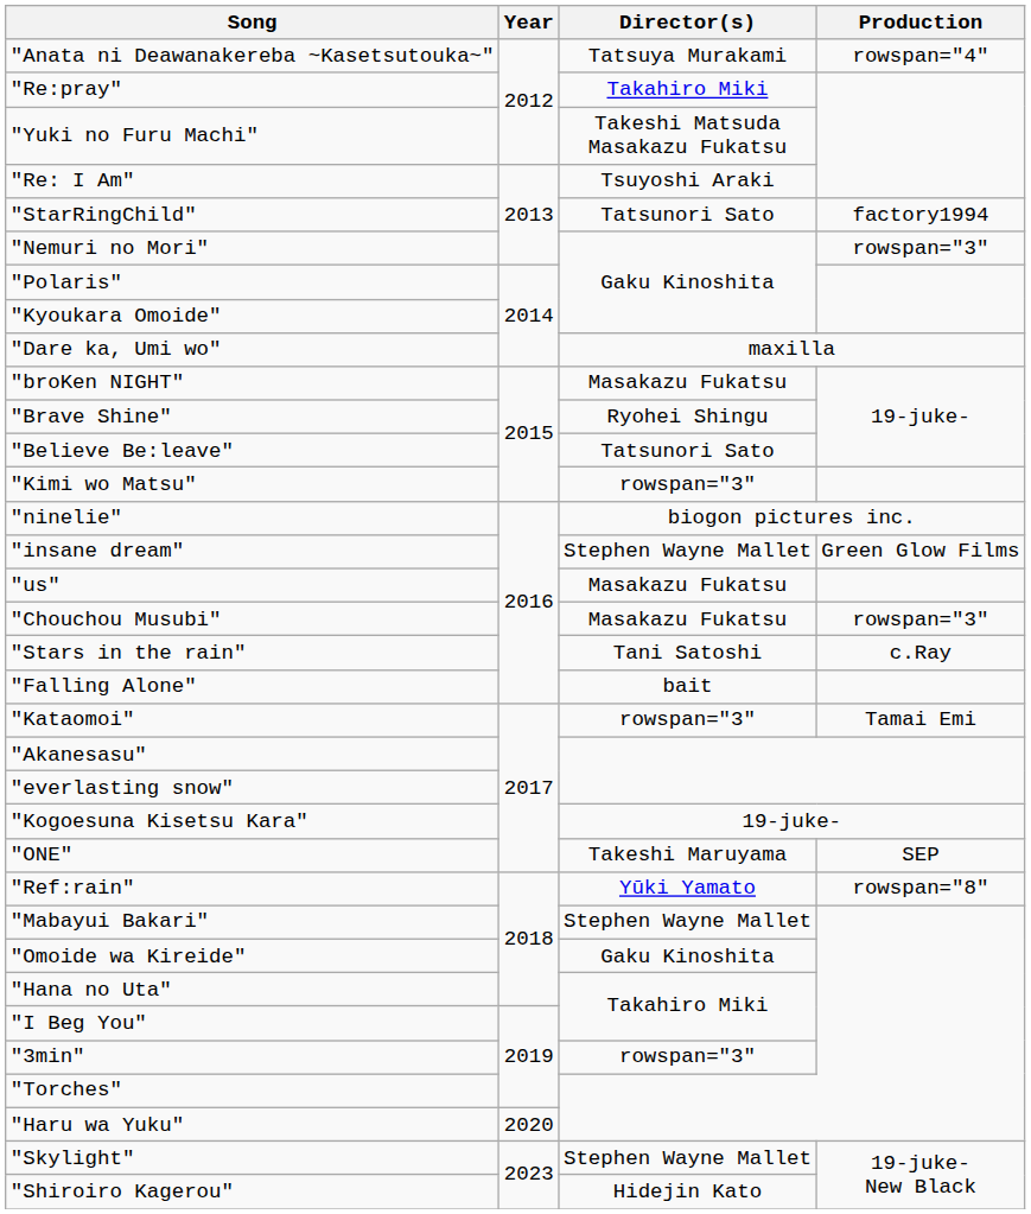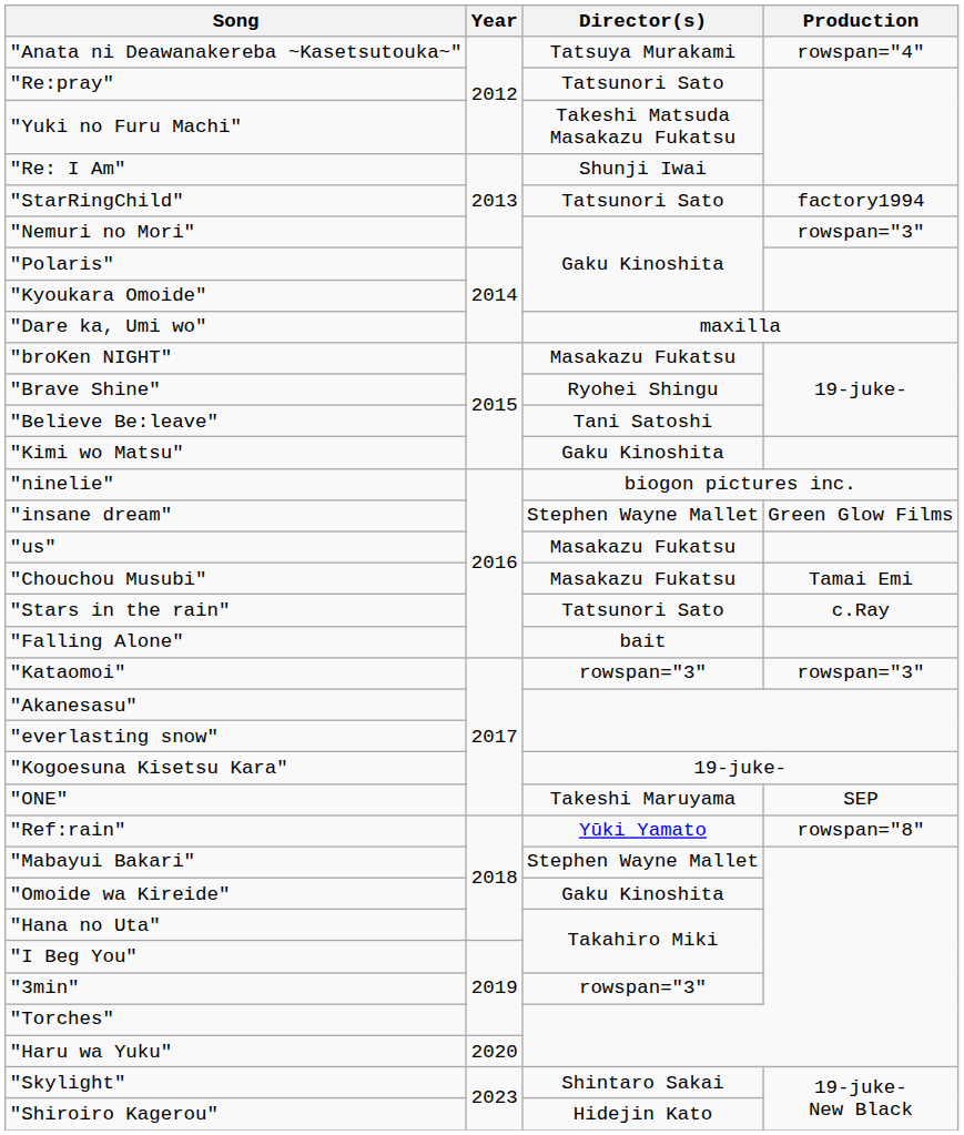"Re:pray" | Director(s): Takahiro Miki -> Tatsunori Sato
"Re: I Am" | Director(s): Tsuyoshi Araki -> Shunji Iwai
"Believe Be:leave" | Director(s): Tatsunori Sato -> Tani Satoshi
"Kimi wo Matsu" | Director(s): rowspan="3" -> Gaku Kinoshita
"Chouchou Musubi" | Production: rowspan="3" -> Tamai Emi
"Stars in the rain" | Director(s): Tani Satoshi -> Tatsunori Sato
"Kataomoi" | Production: Tamai Emi -> rowspan="3"
"Skylight" | Director(s): Stephen Wayne Mallet -> Shintaro Sakai
